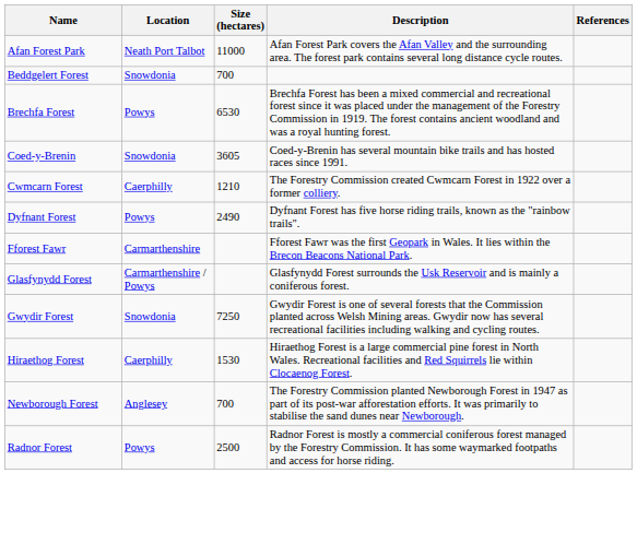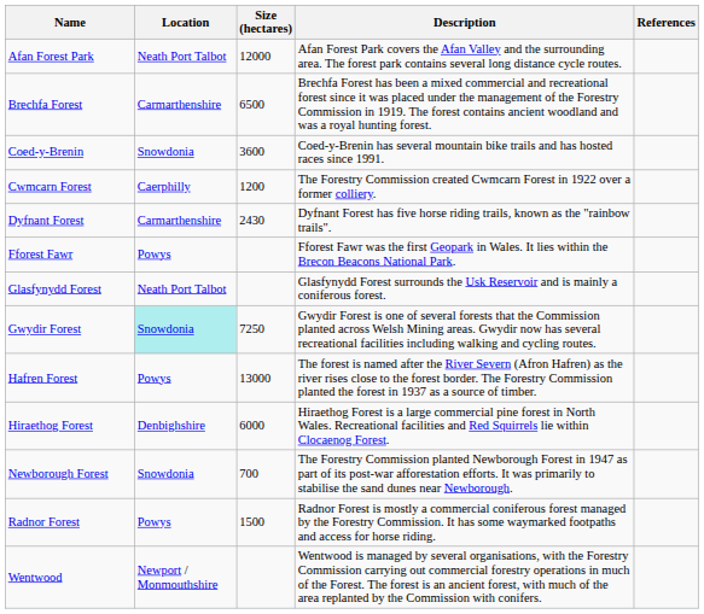Afan Forest Park | Size (hectares): 11000 -> 12000
- row: Beddgelert Forest | Snowdonia | 700
Brechfa Forest | Location: Powys -> Carmarthenshire
Brechfa Forest | Size (hectares): 6530 -> 6500
Coed-y-Brenin | Size (hectares): 3605 -> 3600
Cwmcarn Forest | Size (hectares): 1210 -> 1200
Dyfnant Forest | Location: Powys -> Carmarthenshire
Dyfnant Forest | Size (hectares): 2490 -> 2430
Fforest Fawr | Location: Carmarthenshire -> Powys
Glasfynydd Forest | Location: Carmarthenshire / Powys -> Neath Port Talbot
Gwydir Forest | Location: no background -> paleturquoise background
+ row: Hafren Forest | Powys | 13000 | The forest is named after the River Severn (Afron Hafren) as the river rises close to the forest border. The Forestry Commission planted the forest in 1937 as a source of timber.
Hiraethog Forest | Location: Caerphilly -> Denbighshire
Hiraethog Forest | Size (hectares): 1530 -> 6000
Newborough Forest | Location: Anglesey -> Snowdonia
Radnor Forest | Size (hectares): 2500 -> 1500
+ row: Wentwood | Newport / Monmouthshire | Wentwood is managed by several organisations, with the Forestry Commission carrying out commercial forestry operations in much of the Forest. The forest is an ancient forest, with much of the area replanted by the Commission with conifers.
